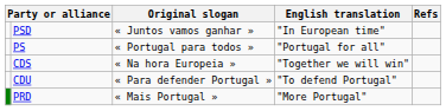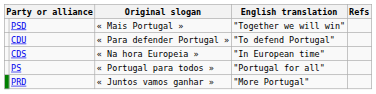PSD | Original slogan: « Juntos vamos ganhar » -> « Mais Portugal »
PSD | English translation: "In European time" -> "Together we will win"
rows swapped: PS <-> CDU
CDS | English translation: "Together we will win" -> "In European time"
PRD | Original slogan: « Mais Portugal » -> « Juntos vamos ganhar »
